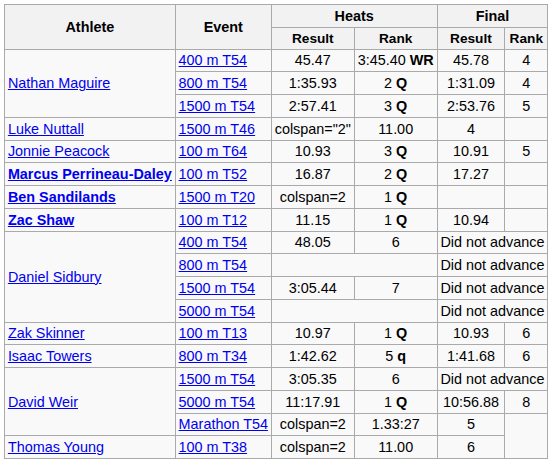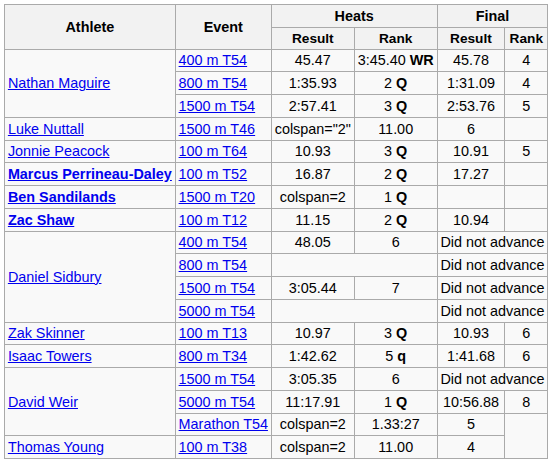colspan="2" | Final / Result: 4 -> 6
11.15 | Heats / Rank: 1 Q -> 2 Q
10.97 | Heats / Rank: 1 Q -> 3 Q
100 m T38 / colspan=2 | Final / Result: 6 -> 4
